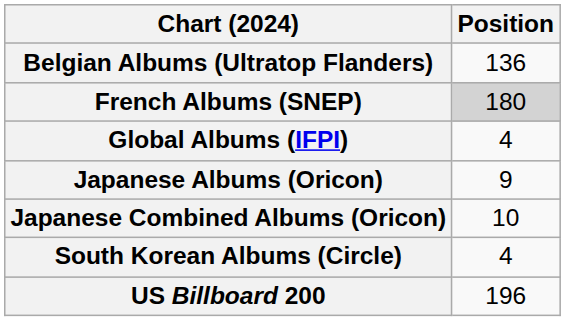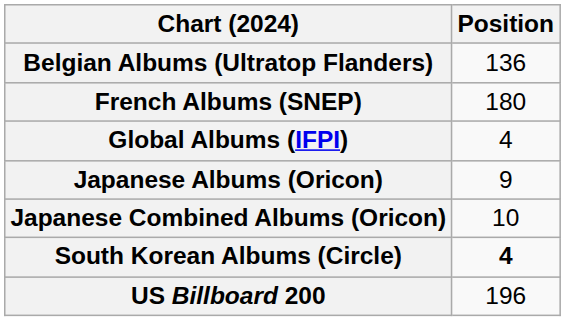French Albums (SNEP) | Position: lightgrey background -> no background
South Korean Albums (Circle) | Position: normal -> bold
